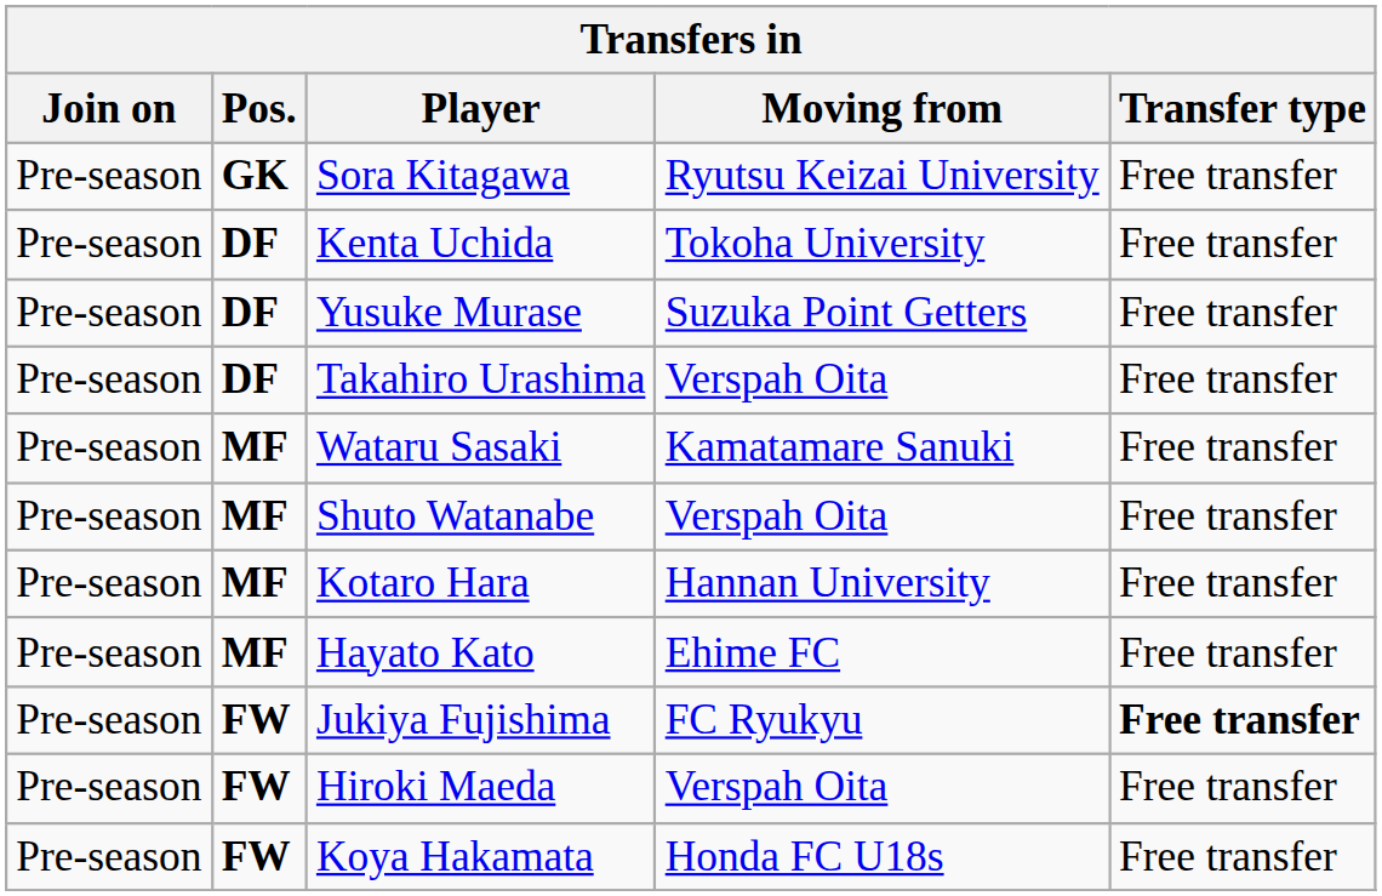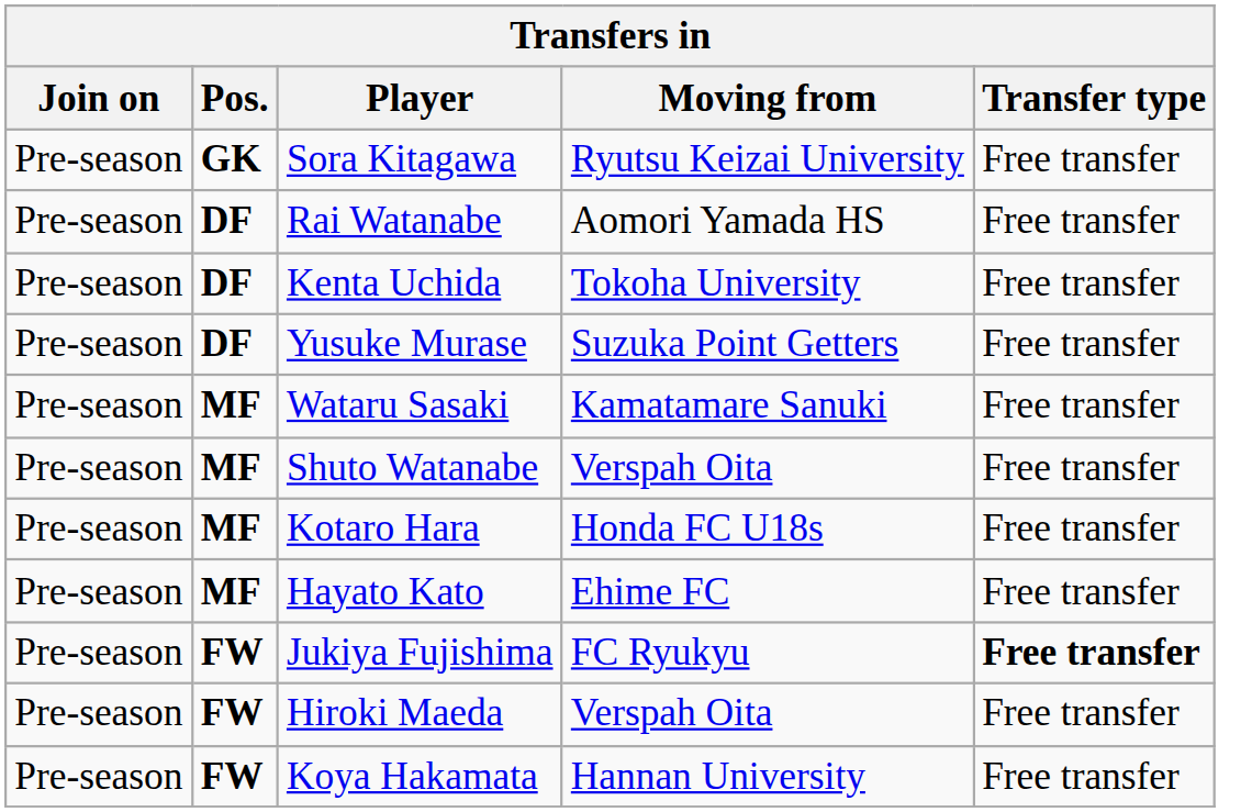+ row: Pre-season | DF | Rai Watanabe | Aomori Yamada HS | Free transfer
- row: Pre-season | DF | Takahiro Urashima | Verspah Oita | Free transfer
Kotaro Hara | Moving from: Hannan University -> Honda FC U18s
Koya Hakamata | Moving from: Honda FC U18s -> Hannan University
